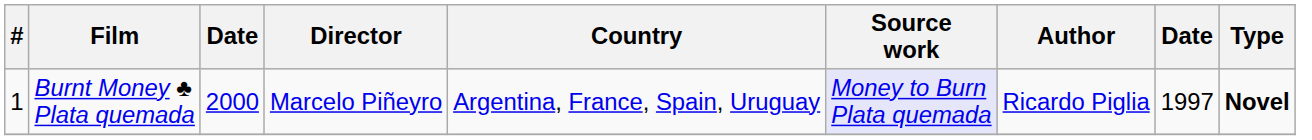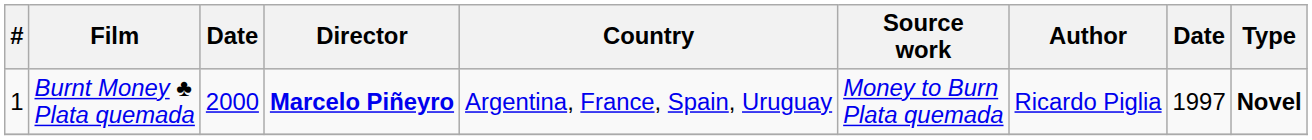Burnt Money ♣ Plata quemada | Director: normal -> bold
Burnt Money ♣ Plata quemada | Source work: lavender background -> no background
